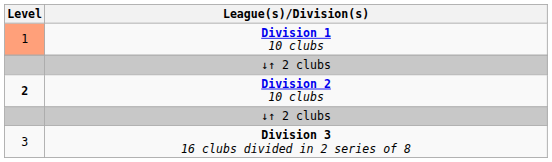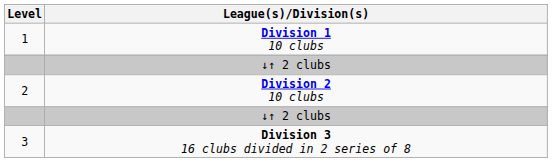1 | Level: lightsalmon background -> no background
2 | Level: bold -> normal
